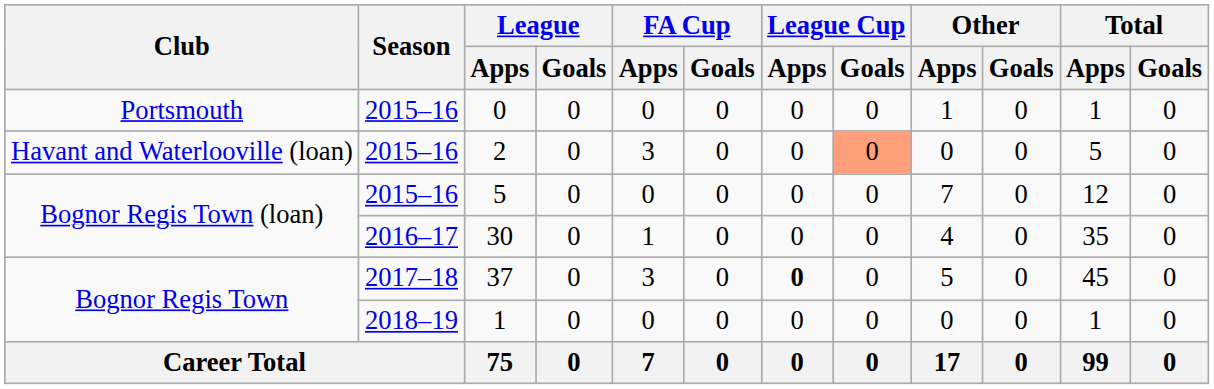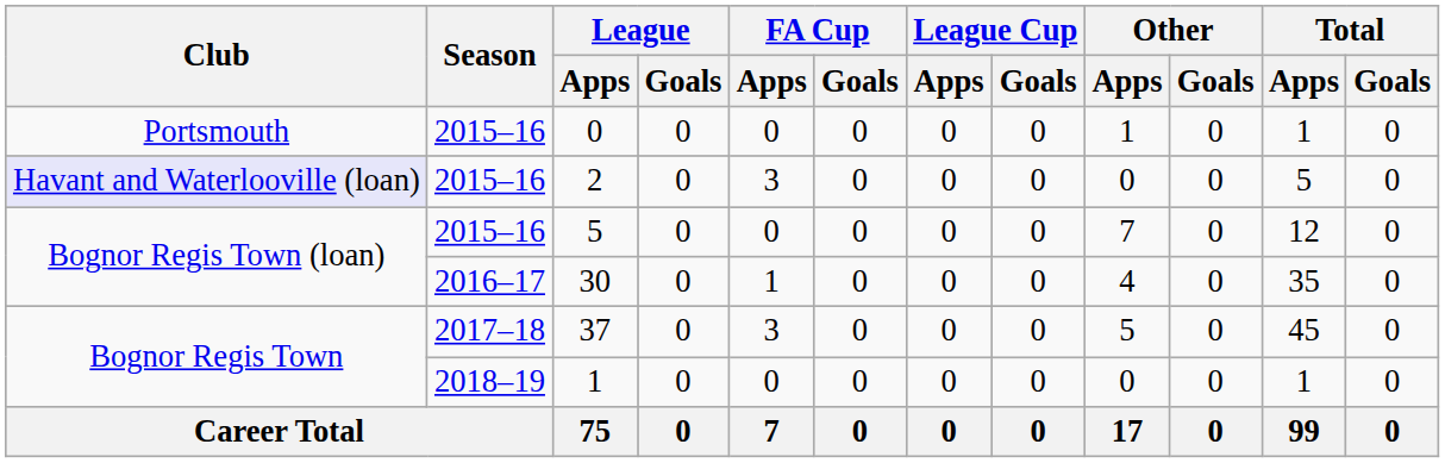2 | Club: no background -> lavender background
2 | League Cup / Goals: lightsalmon background -> no background
37 | League Cup / Apps: bold -> normal
